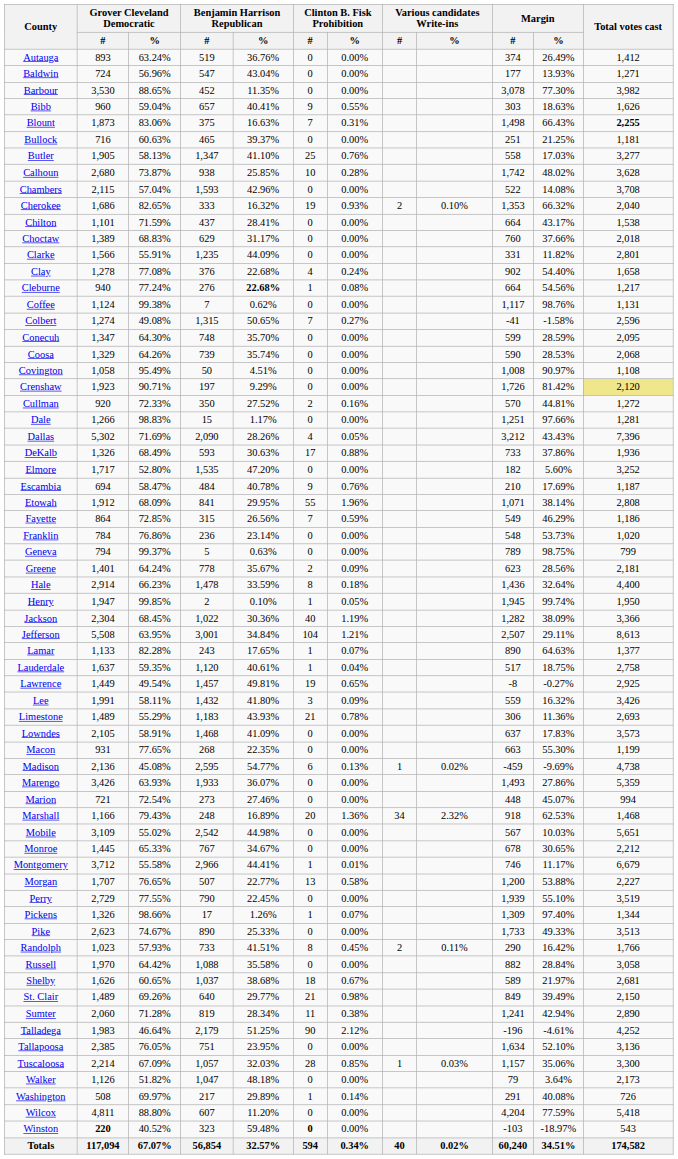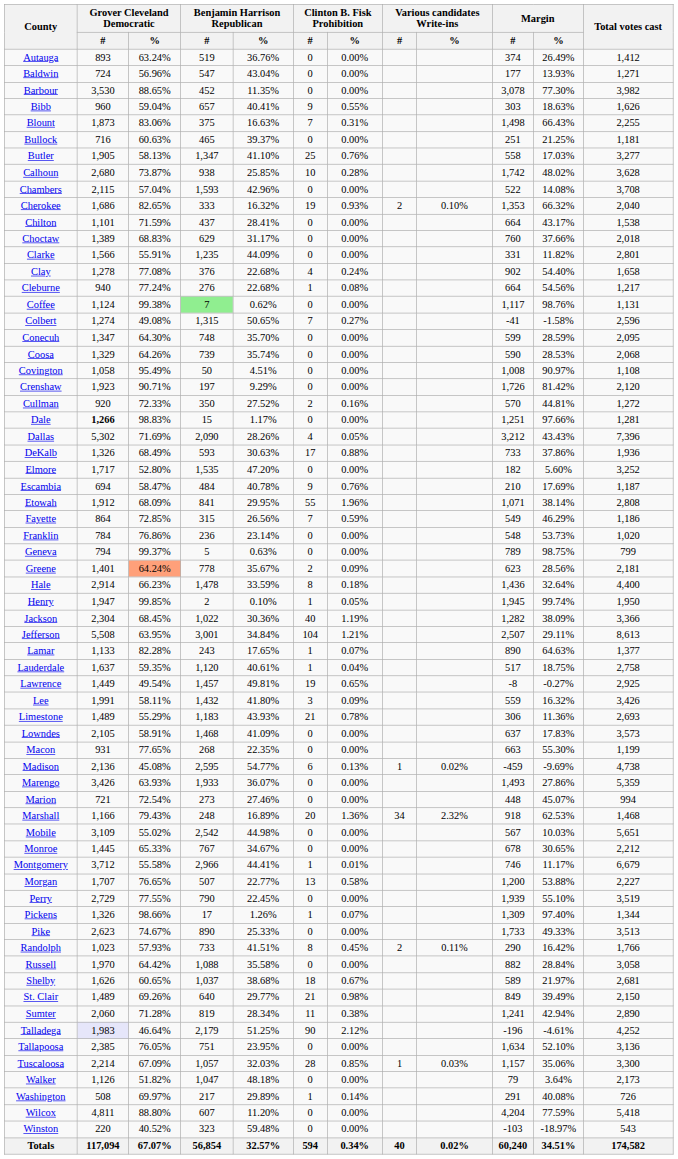Blount | Total votes cast: bold -> normal
Cleburne | Benjamin Harrison Republican / %: bold -> normal
Coffee | Benjamin Harrison Republican / #: no background -> lightgreen background
Crenshaw | Total votes cast: khaki background -> no background
Dale | Grover Cleveland Democratic / #: normal -> bold
Greene | Grover Cleveland Democratic / %: no background -> lightsalmon background
Talladega | Grover Cleveland Democratic / #: no background -> lavender background
Winston | Grover Cleveland Democratic / #: bold -> normal
Winston | Clinton B. Fisk Prohibition / #: bold -> normal
